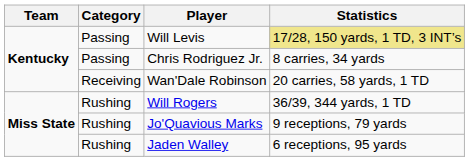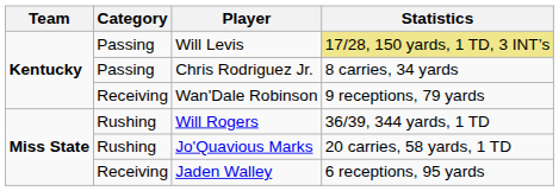Wan'Dale Robinson | Statistics: 20 carries, 58 yards, 1 TD -> 9 receptions, 79 yards
Jo'Quavious Marks | Statistics: 9 receptions, 79 yards -> 20 carries, 58 yards, 1 TD
Jaden Walley | Category: Rushing -> Receiving
